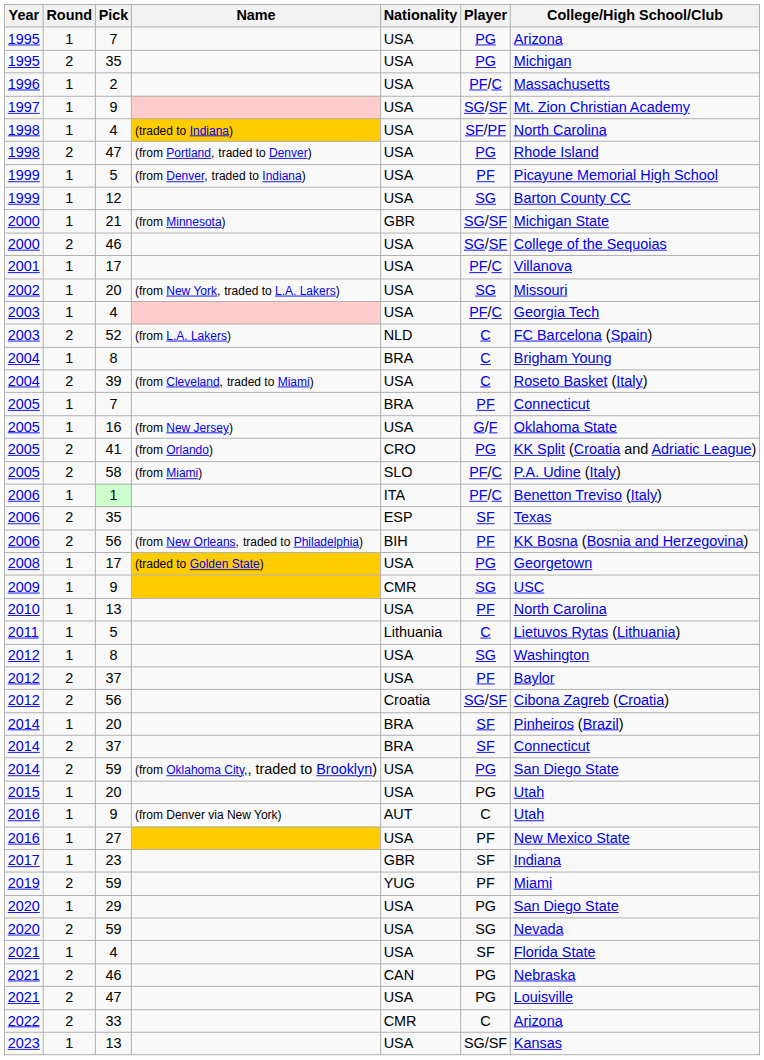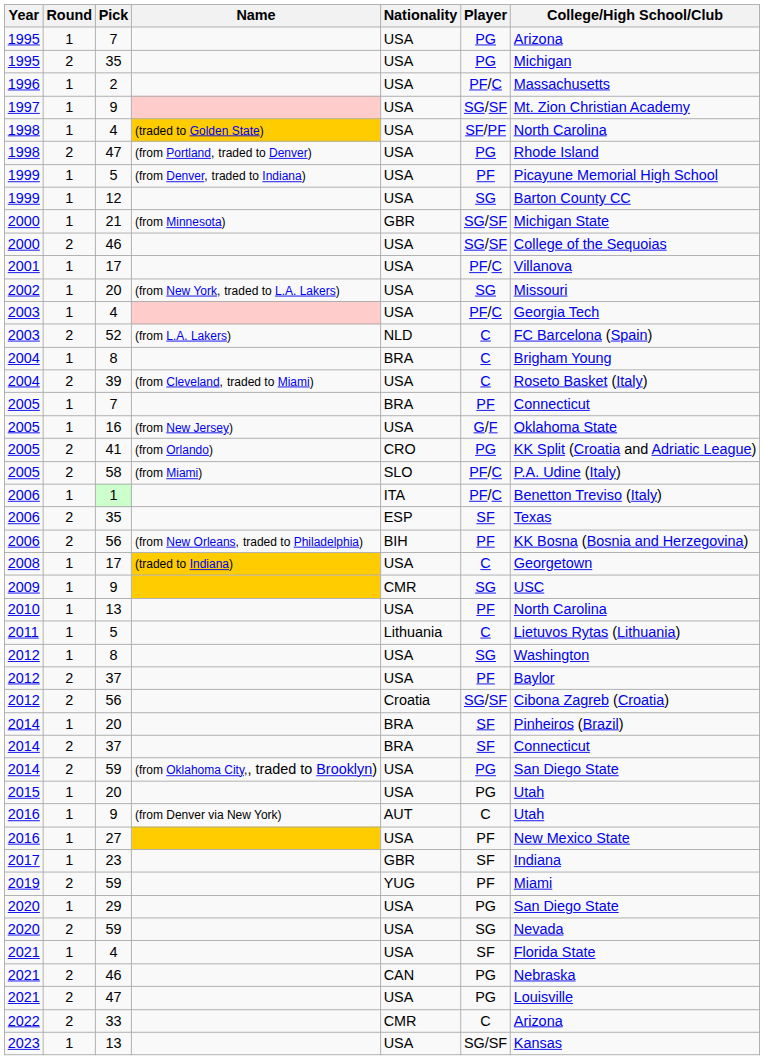1998 / 4 | Name: (traded to Indiana) -> (traded to Golden State)
2008 / 17 | Name: (traded to Golden State) -> (traded to Indiana)
2008 / 17 | Player: PG -> C
